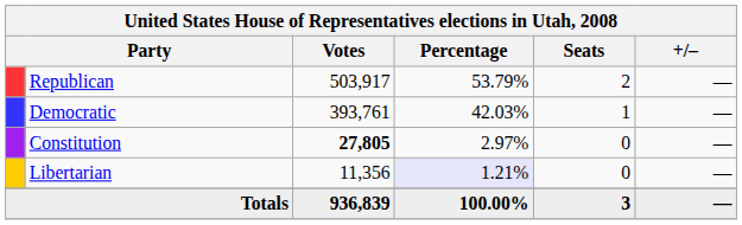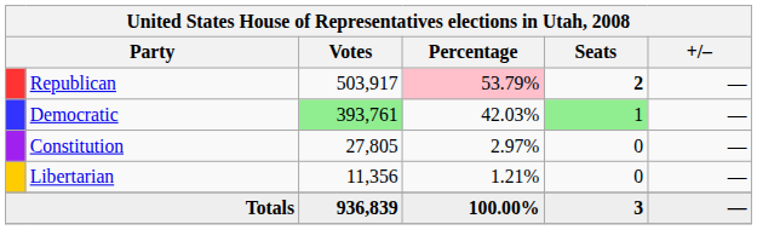Republican | Percentage: no background -> pink background
Republican | Seats: normal -> bold
Democratic | Votes: no background -> lightgreen background
Democratic | Seats: no background -> lightgreen background
Constitution | Votes: bold -> normal
Libertarian | Percentage: lavender background -> no background
